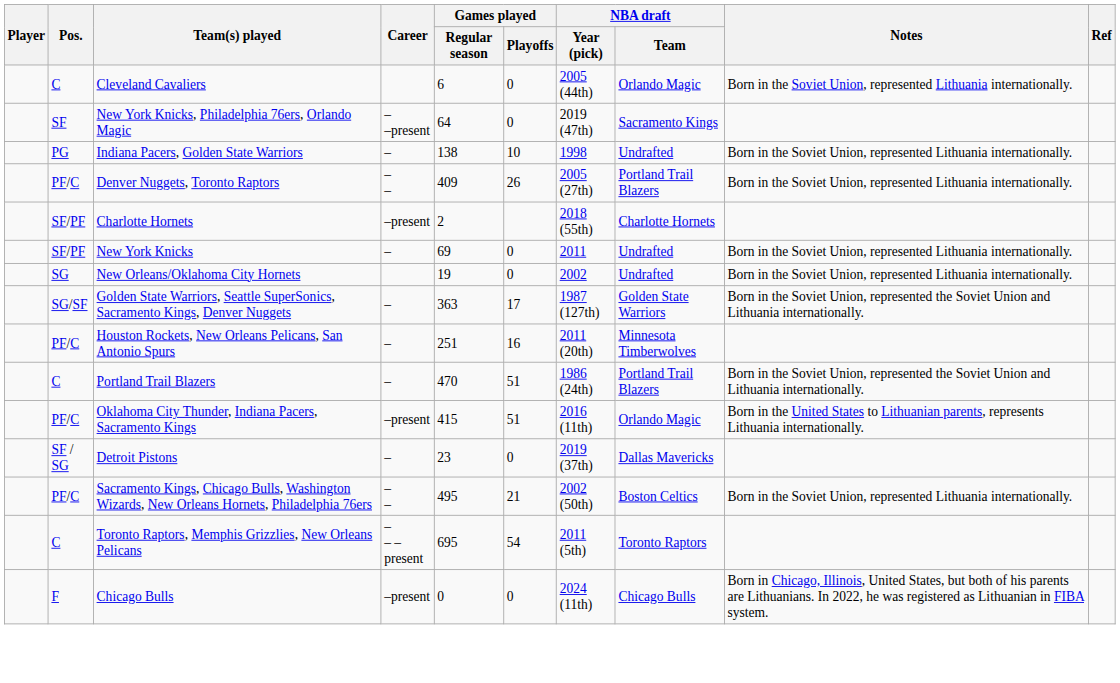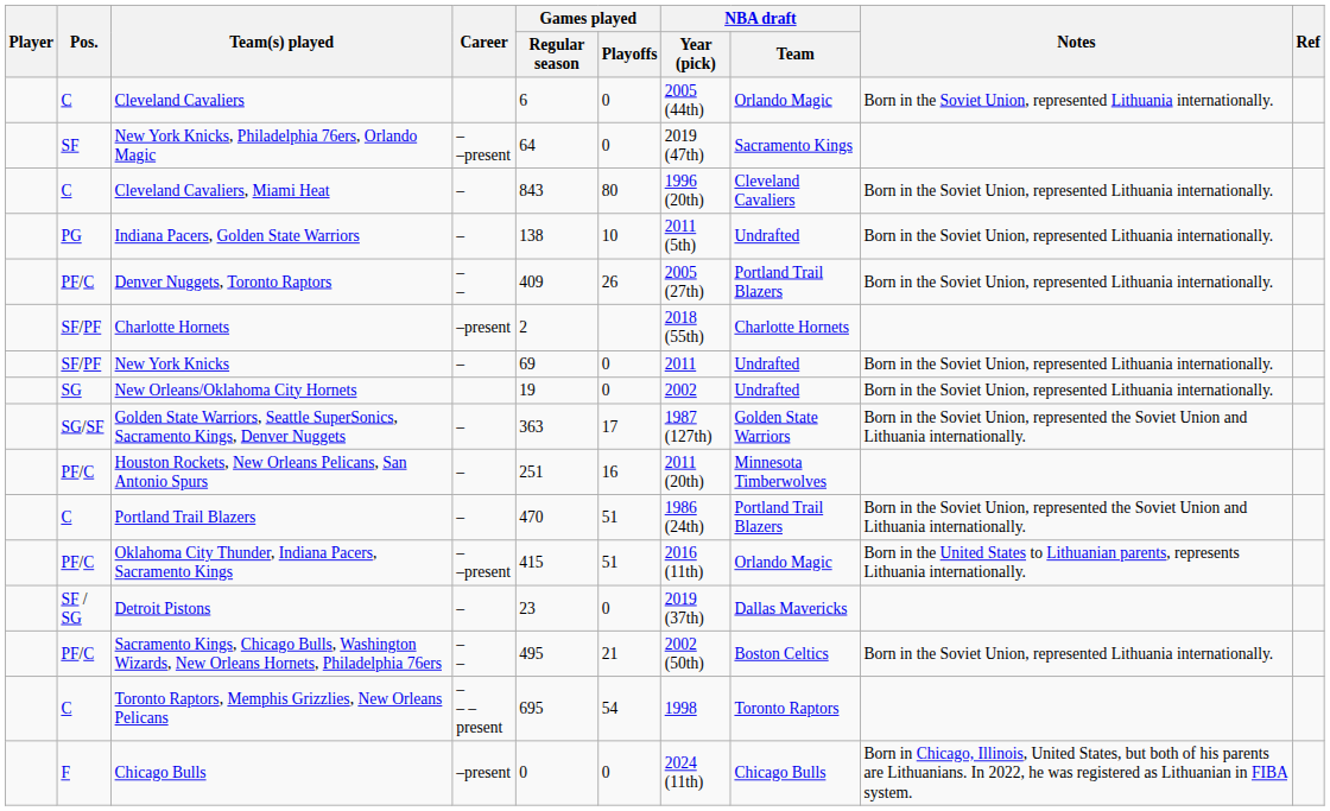+ row: C | Cleveland Cavaliers, Miami Heat | – | 843 | 80 | 1996 (20th) | Cleveland Cavaliers | Born in the Soviet Union, represented Lithuania internationally.
Indiana Pacers, Golden State Warriors | NBA draft / Year (pick): 1998 -> 2011 (5th)
Oklahoma City Thunder, Indiana Pacers, Sacramento Kings | Career: –present -> – –present
Toronto Raptors, Memphis Grizzlies, New Orleans Pelicans | NBA draft / Year (pick): 2011 (5th) -> 1998
